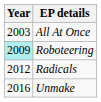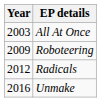Roboteering | Year: paleturquoise background -> no background
